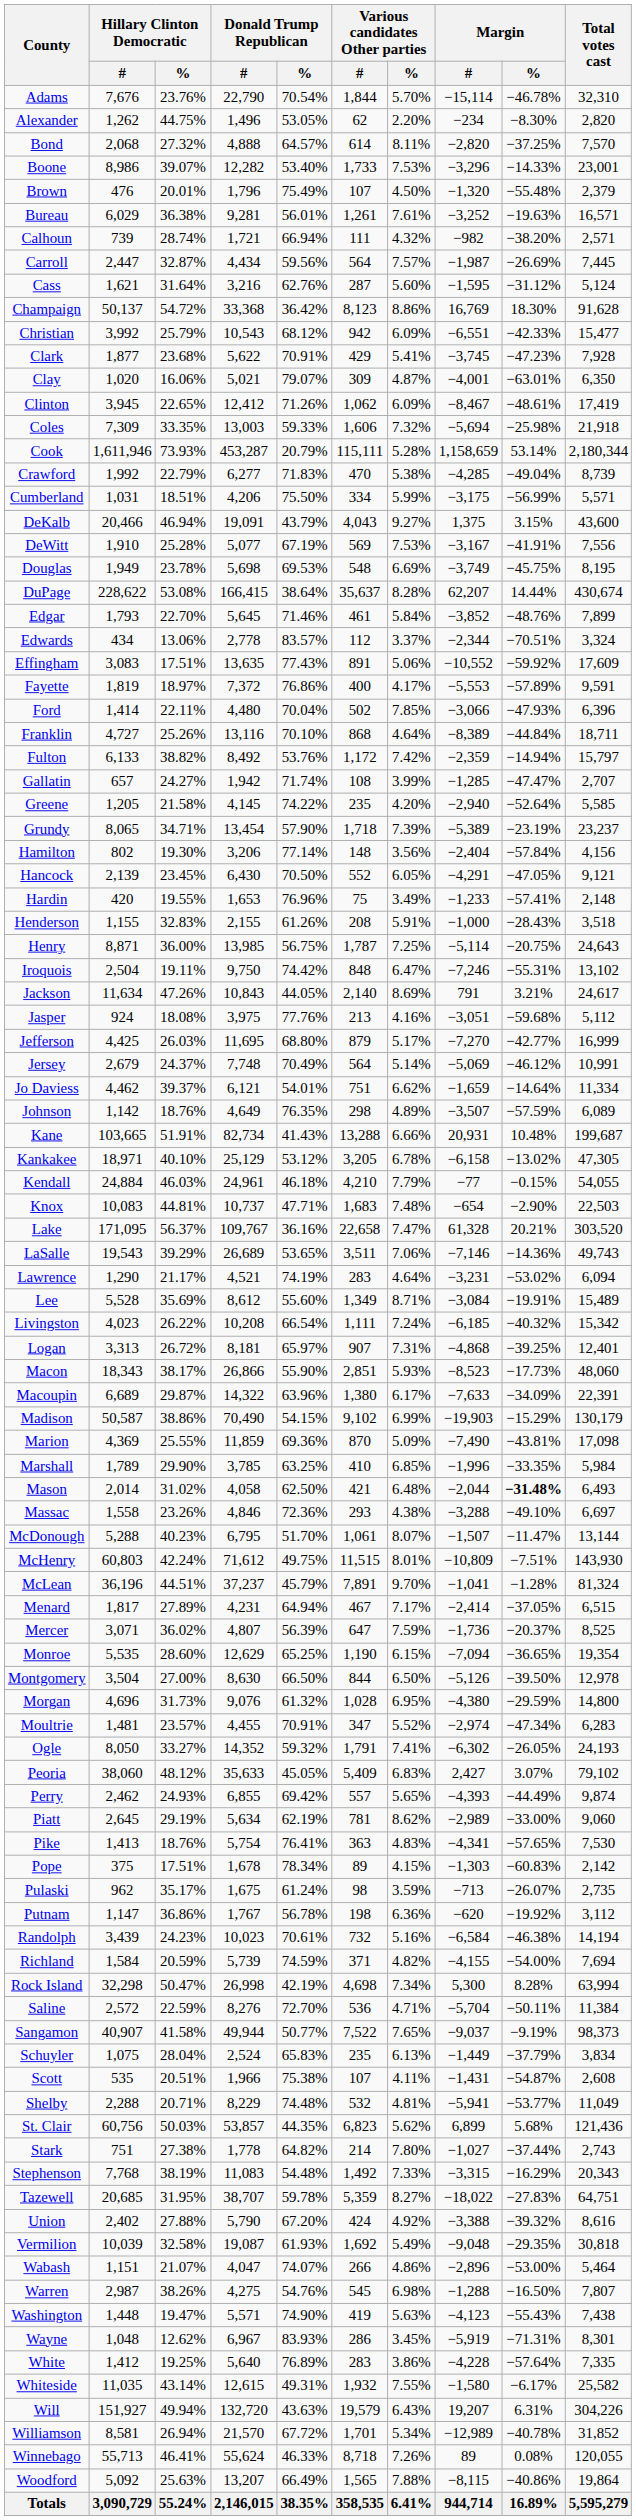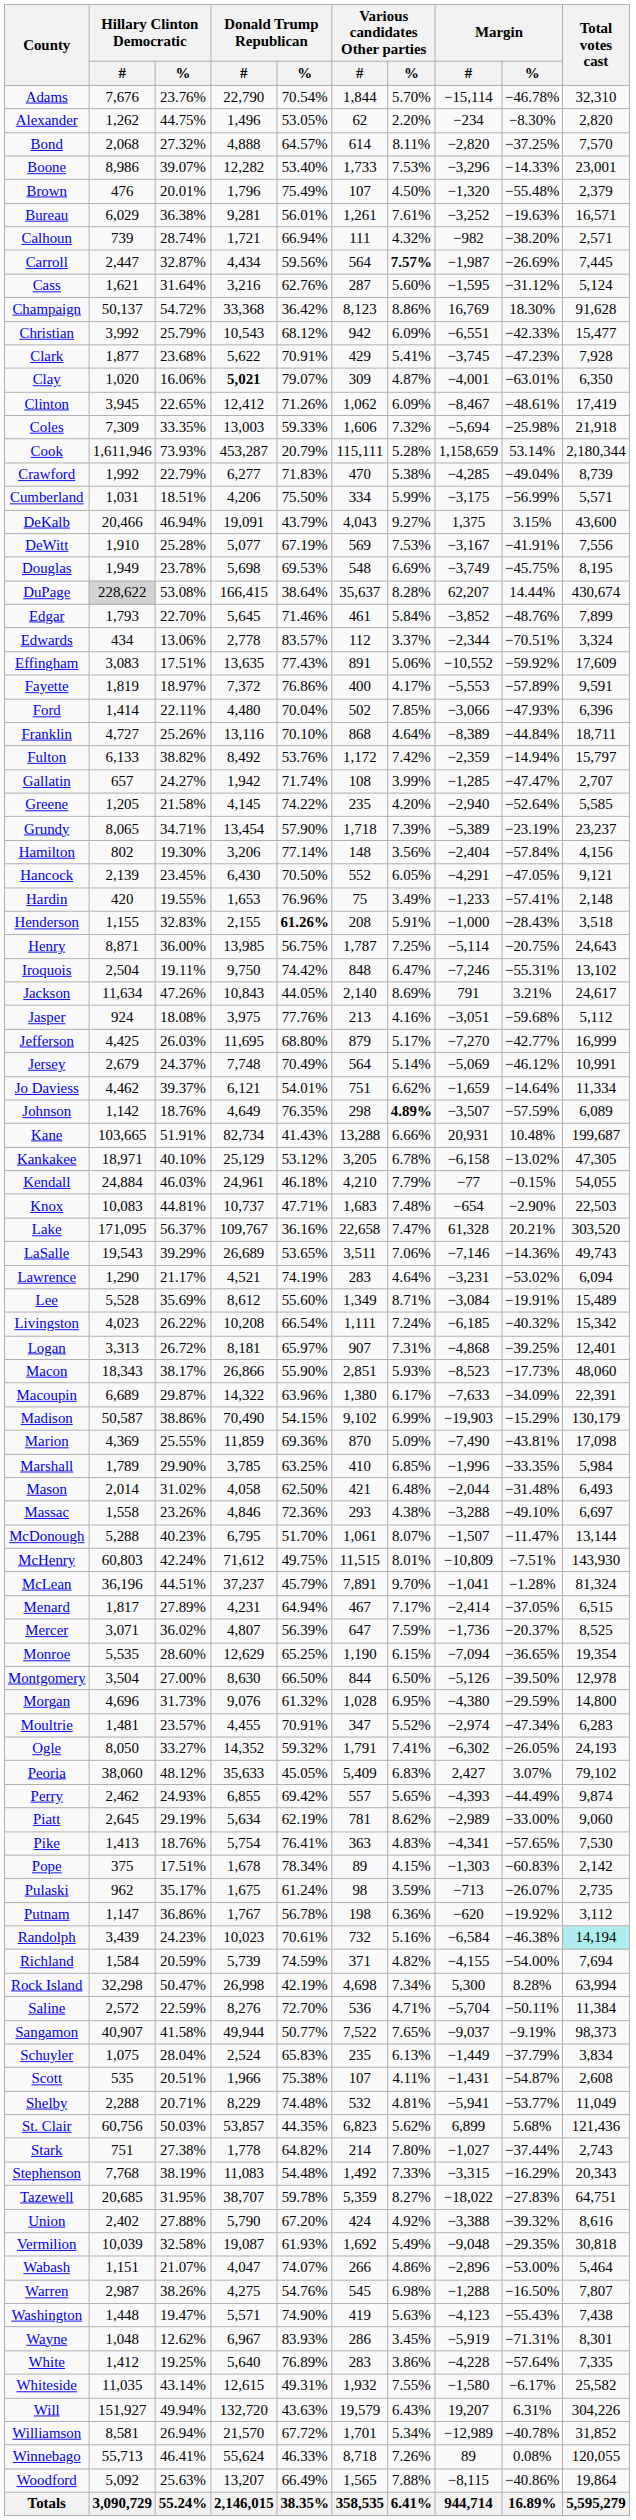Carroll | Various candidates Other parties / %: normal -> bold
Clay | Donald Trump Republican / #: normal -> bold
DuPage | Hillary Clinton Democratic / #: no background -> lightgrey background
Henderson | Donald Trump Republican / %: normal -> bold
Johnson | Various candidates Other parties / %: normal -> bold
Mason | Margin / %: bold -> normal
Randolph | Total votes cast: no background -> paleturquoise background
